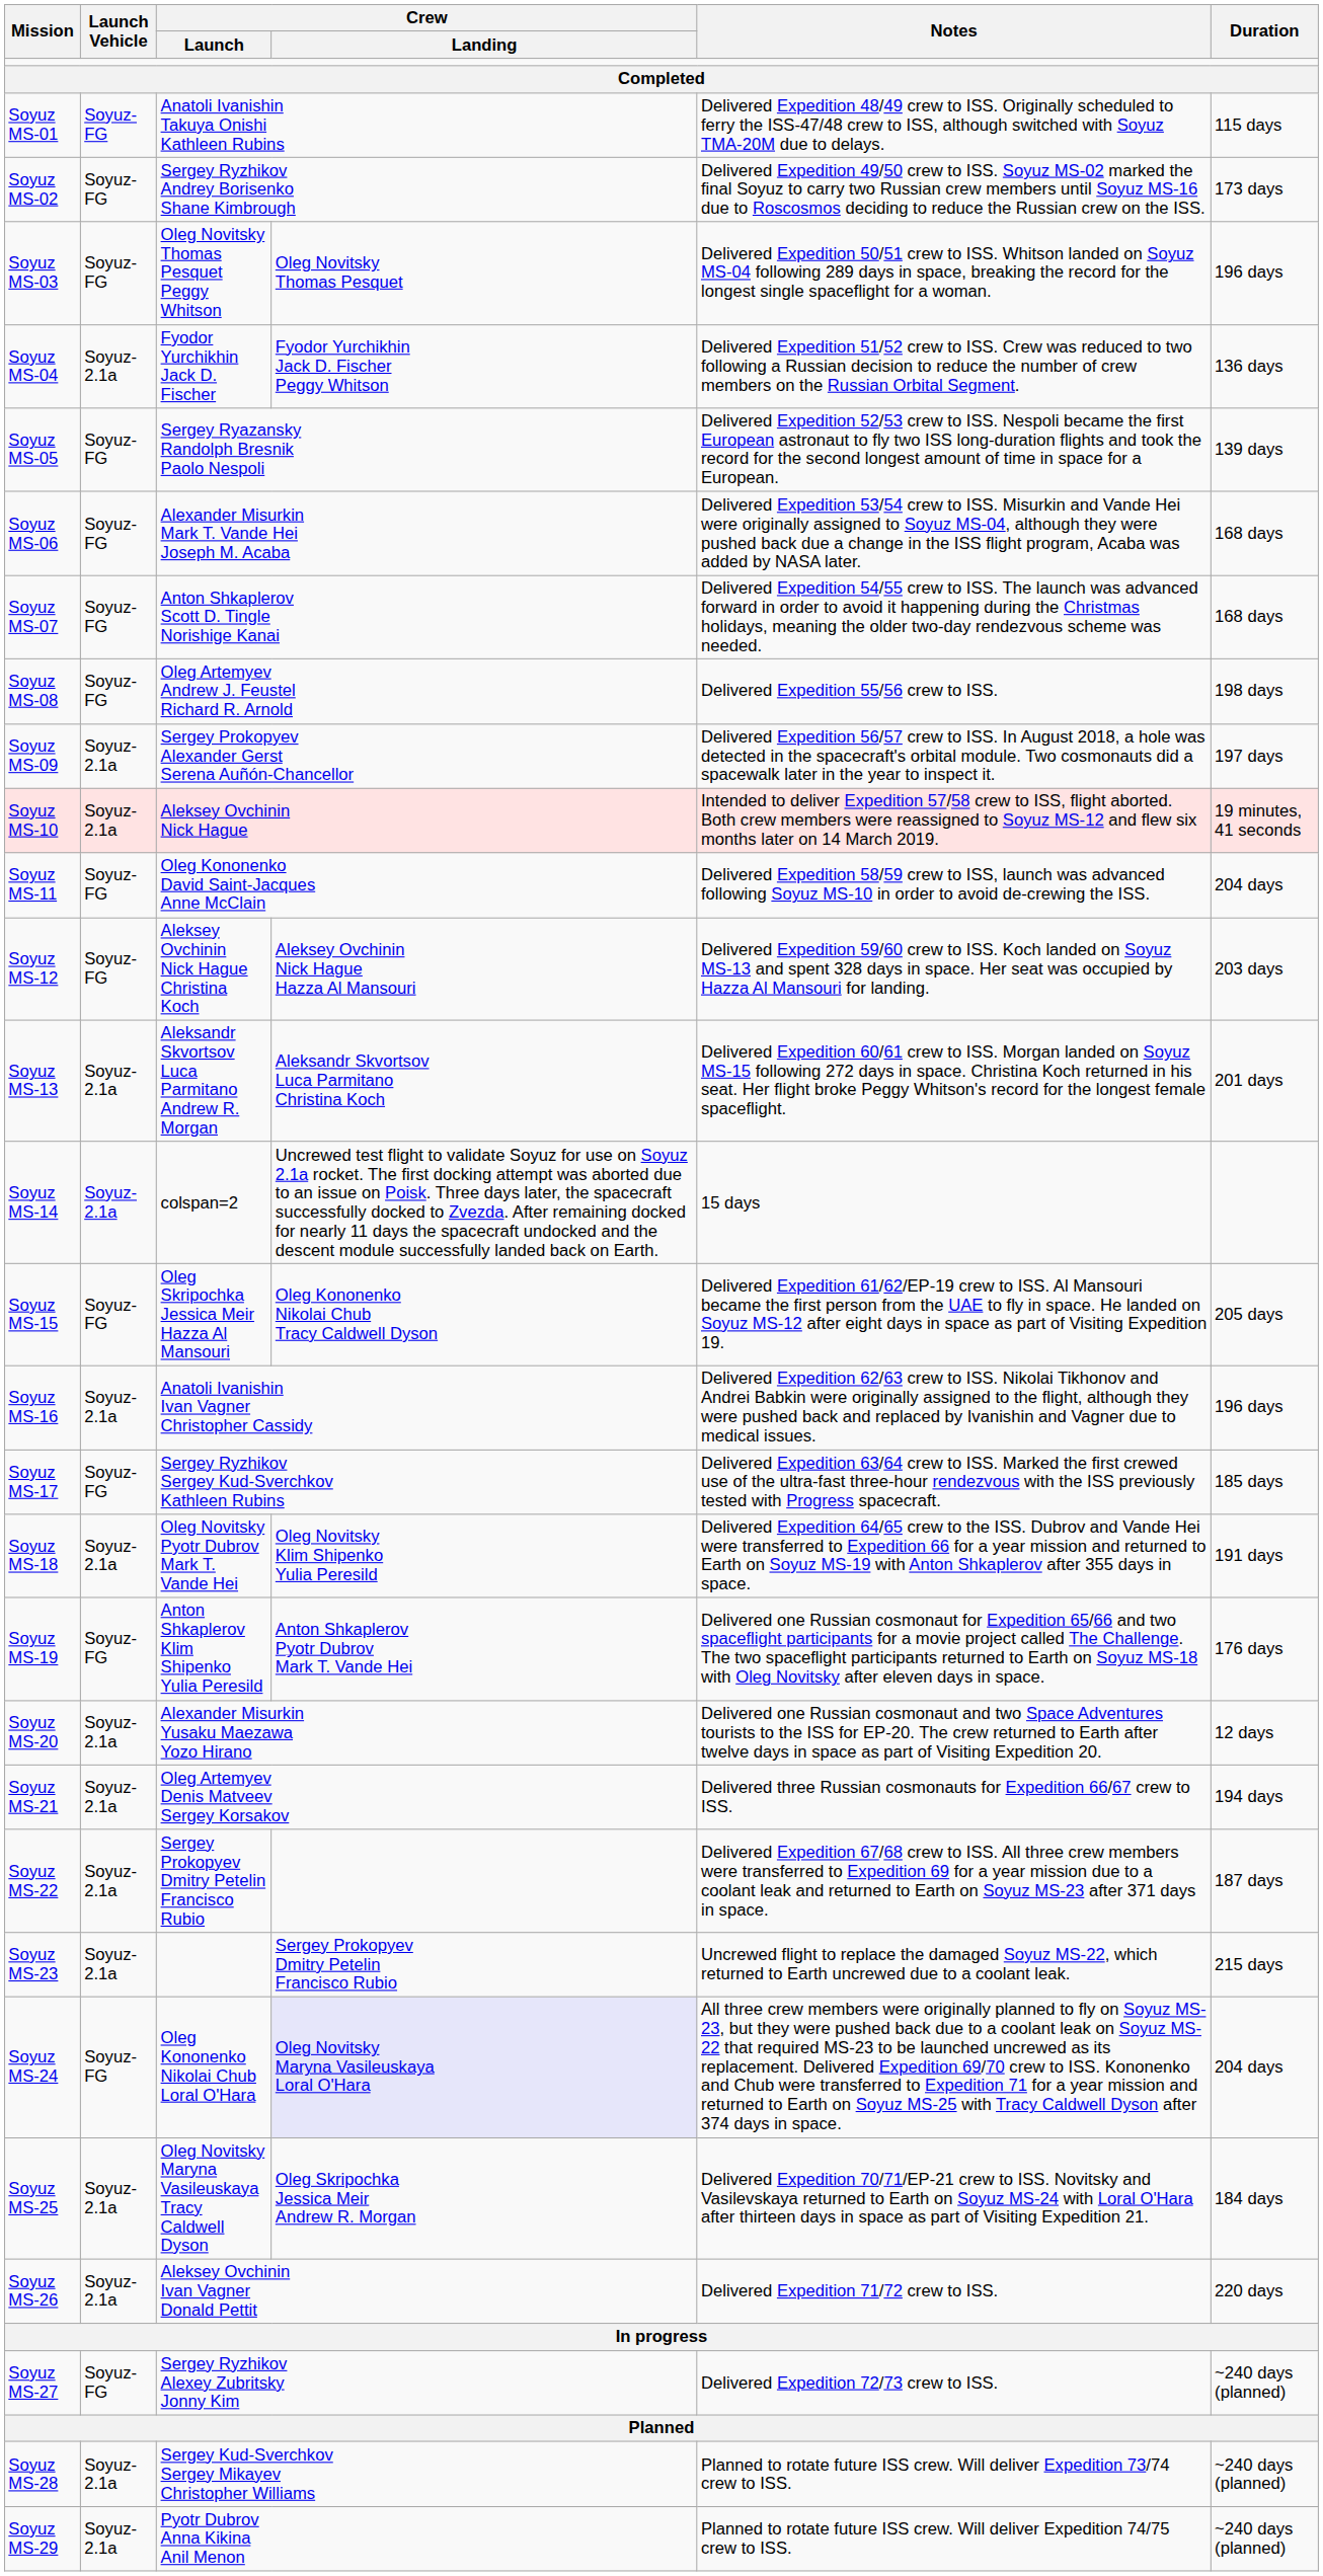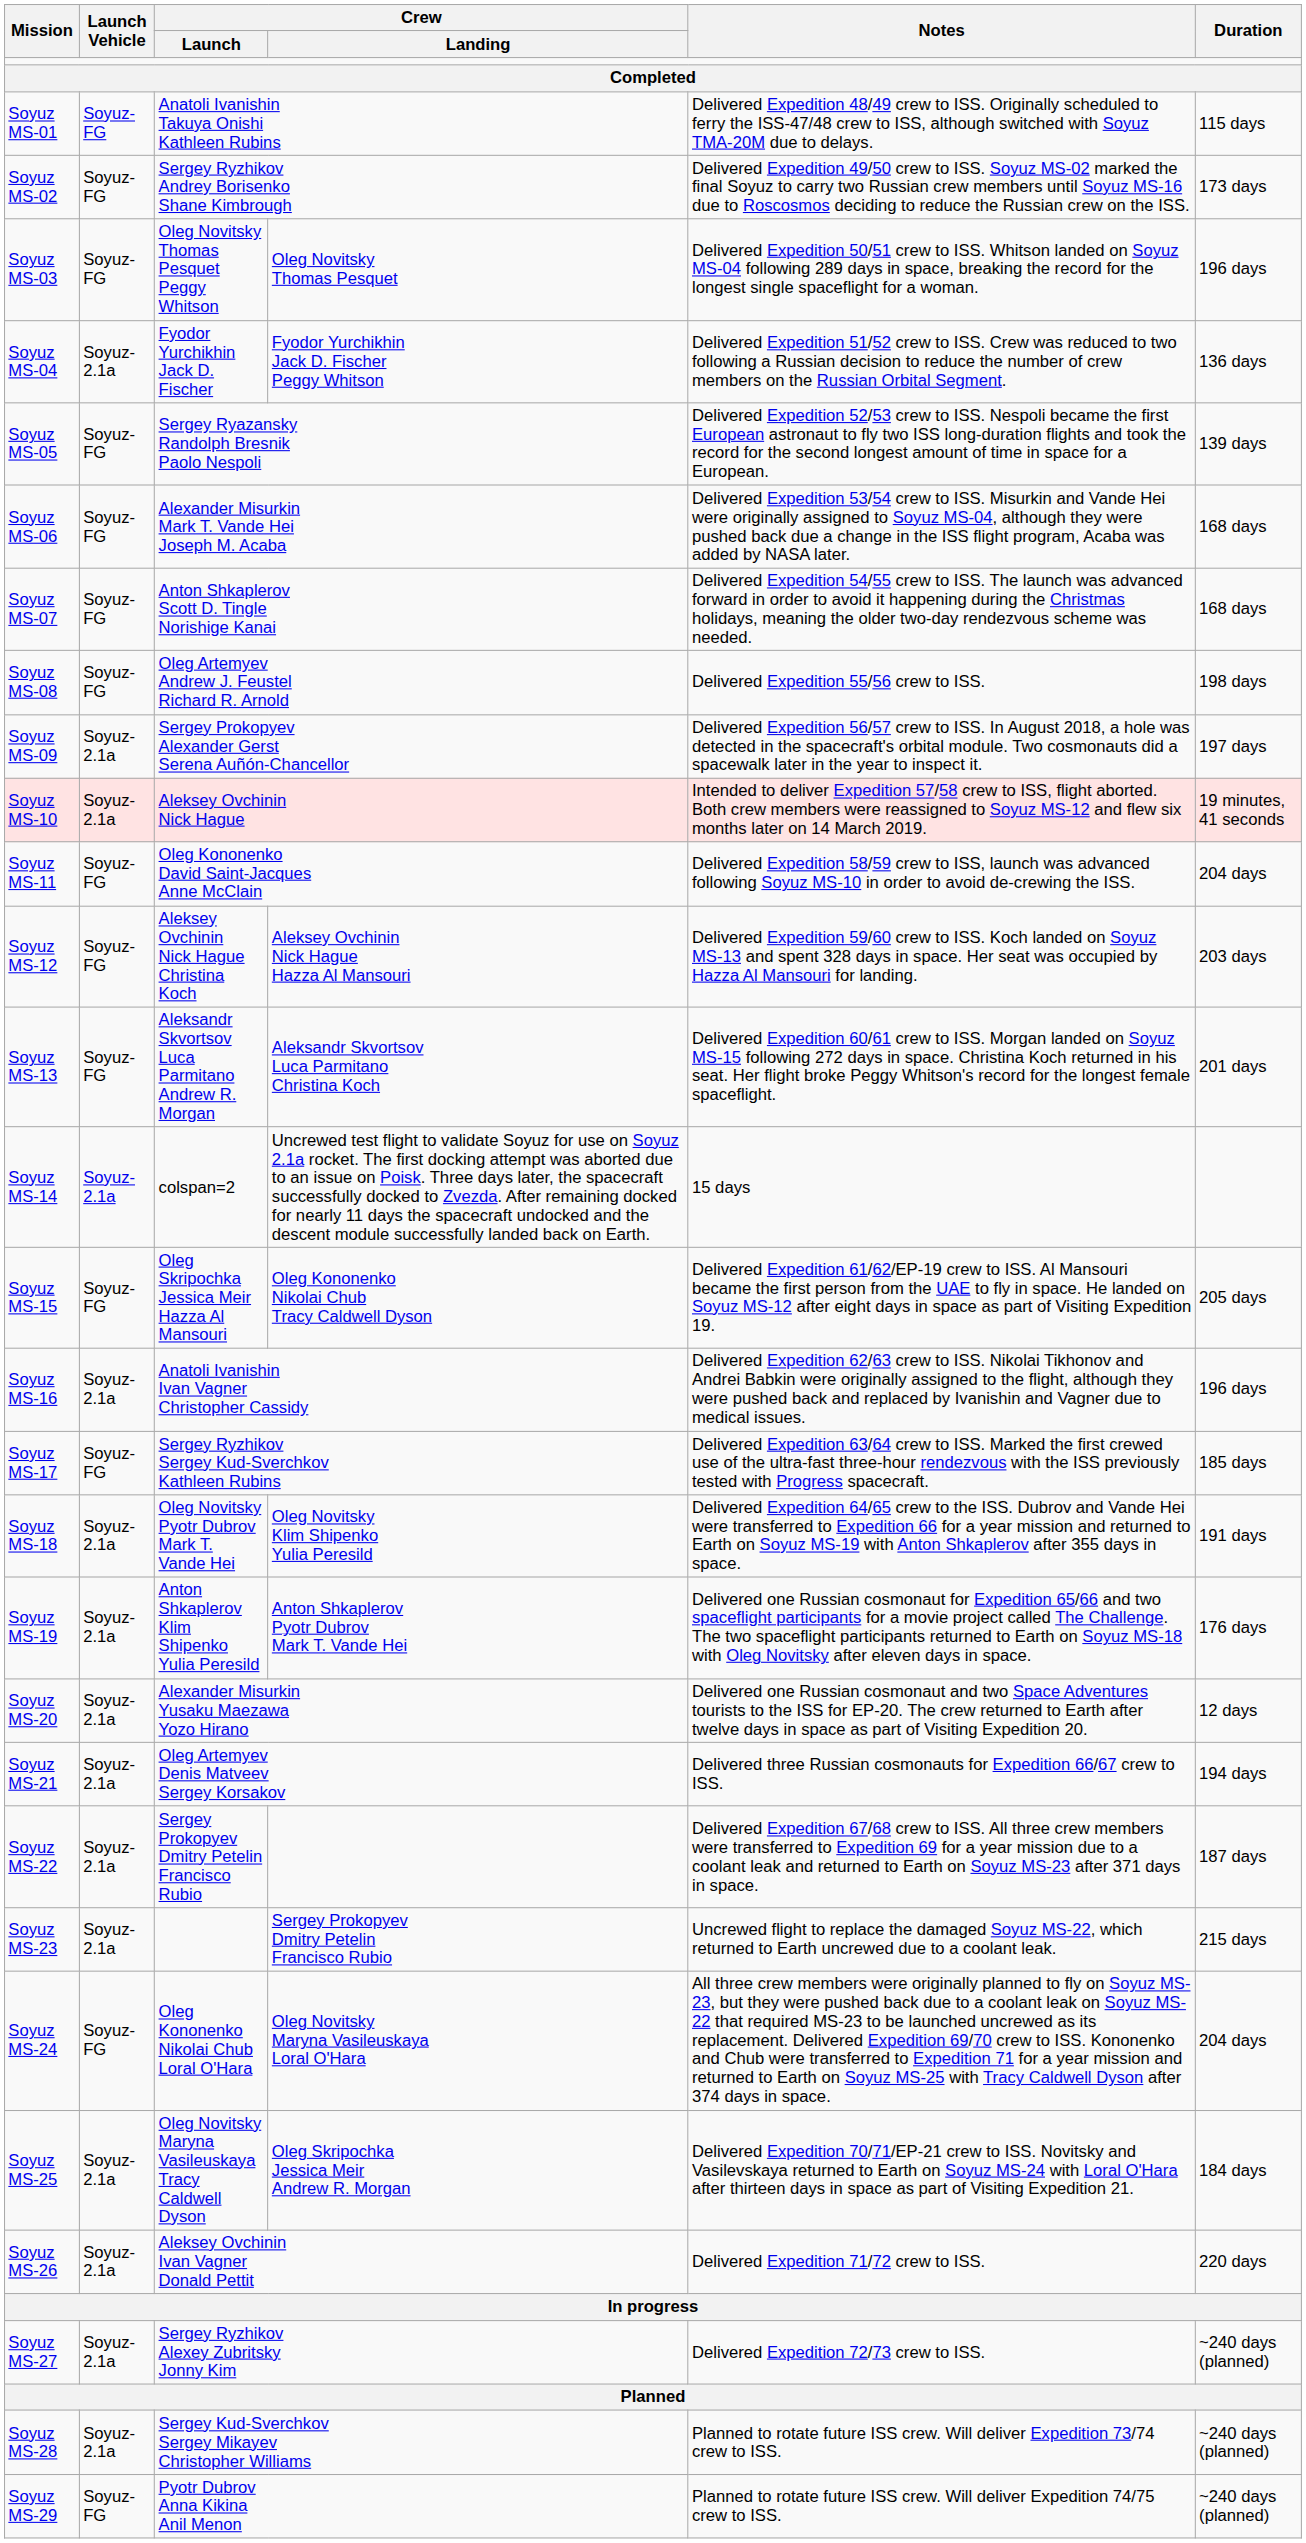Soyuz MS-13 | Launch Vehicle: Soyuz-2.1a -> Soyuz-FG
Soyuz MS-19 | Launch Vehicle: Soyuz-FG -> Soyuz-2.1a
Soyuz MS-24 | Crew / Landing: lavender background -> no background
Soyuz MS-27 | Launch Vehicle: Soyuz-FG -> Soyuz-2.1a
Soyuz MS-29 | Launch Vehicle: Soyuz-2.1a -> Soyuz-FG
